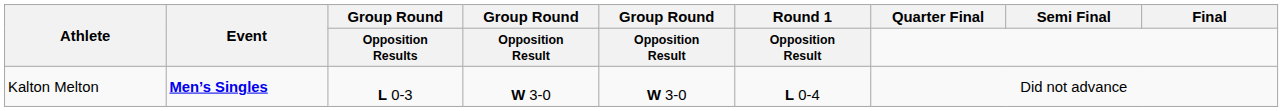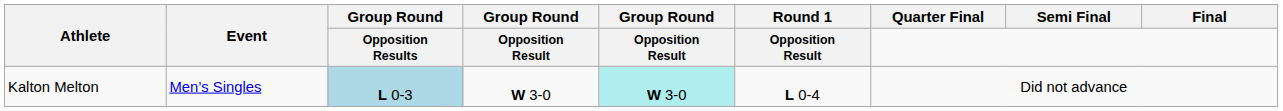Kalton Melton | Event: bold -> normal
Kalton Melton | Group Round / Opposition Results: no background -> lightblue background
Kalton Melton | column 5: no background -> paleturquoise background
